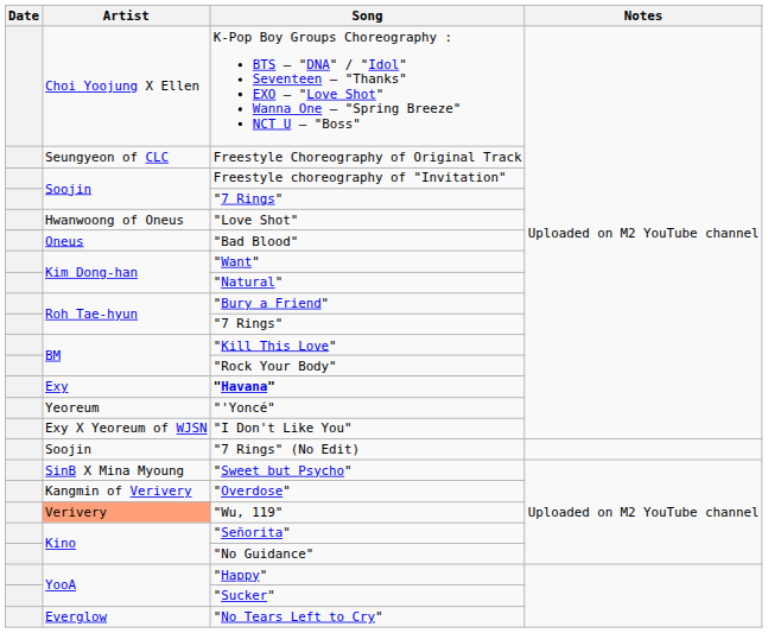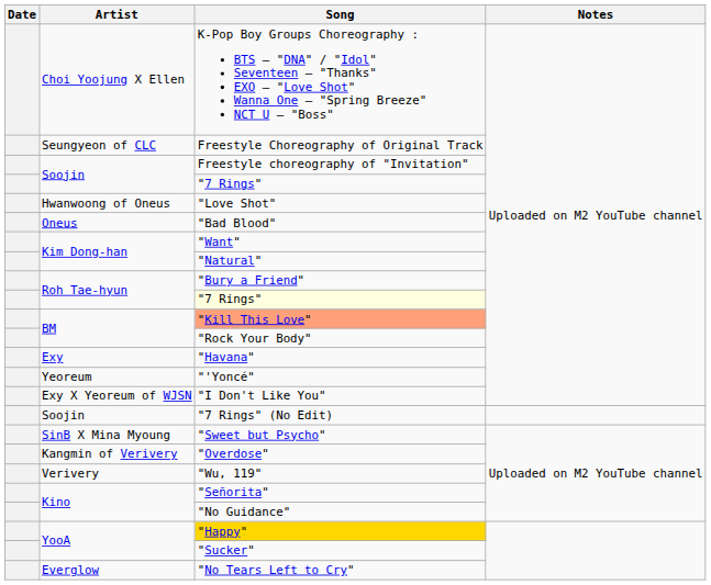Roh Tae-hyun / "7 Rings" | Song: no background -> lightyellow background
"Kill This Love" | Song: no background -> lightsalmon background
"Havana" | Song: bold -> normal
"Wu, 119" | Artist: lightsalmon background -> no background
"Happy" | Song: no background -> gold background
